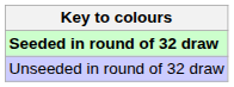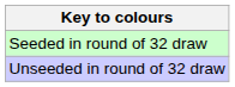row 2 | column 1: bold -> normal
